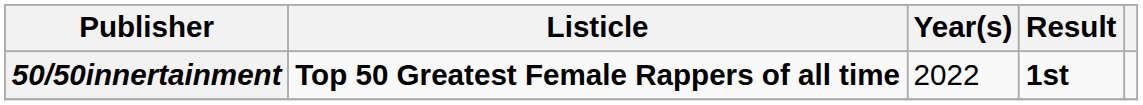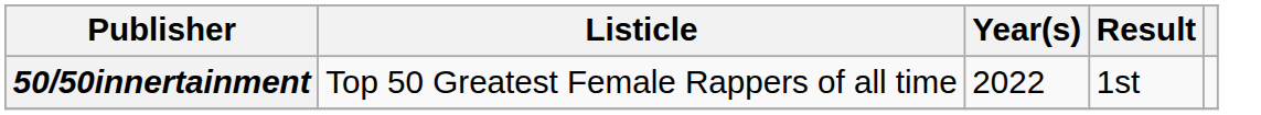row 2 | Listicle: bold -> normal
row 2 | Result: bold -> normal
